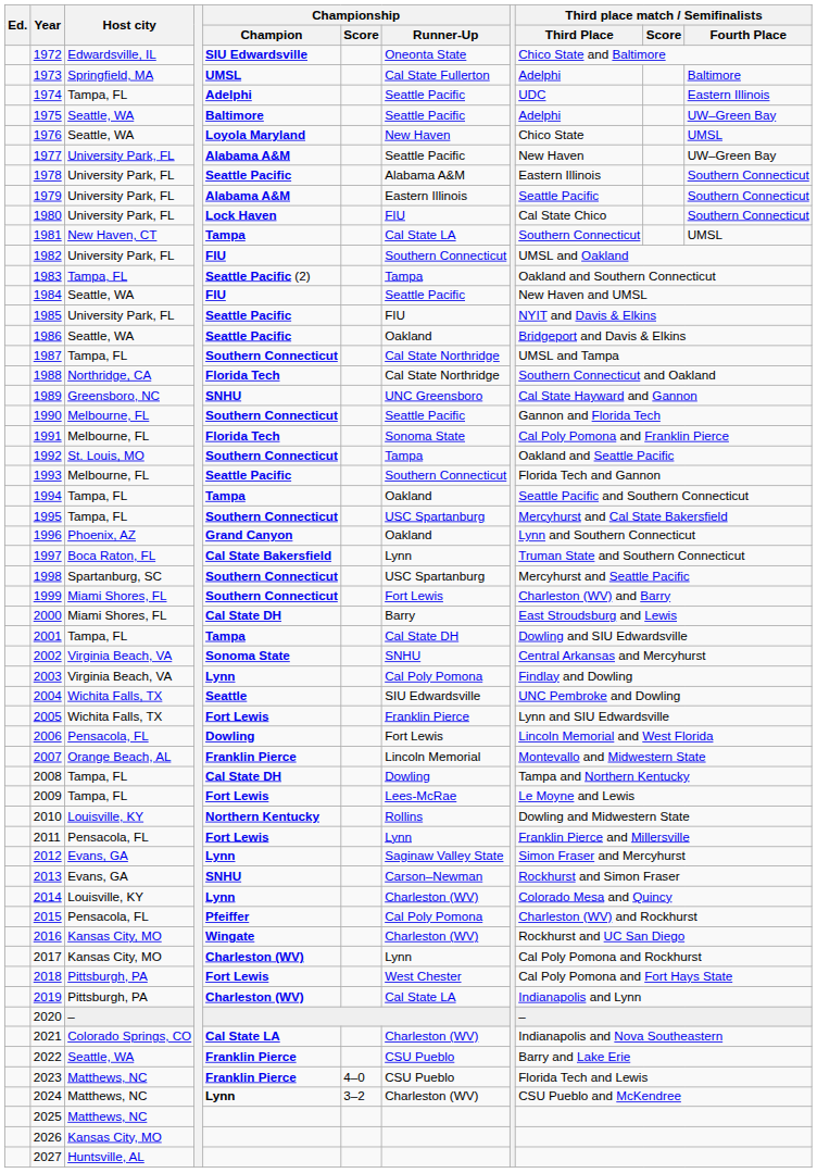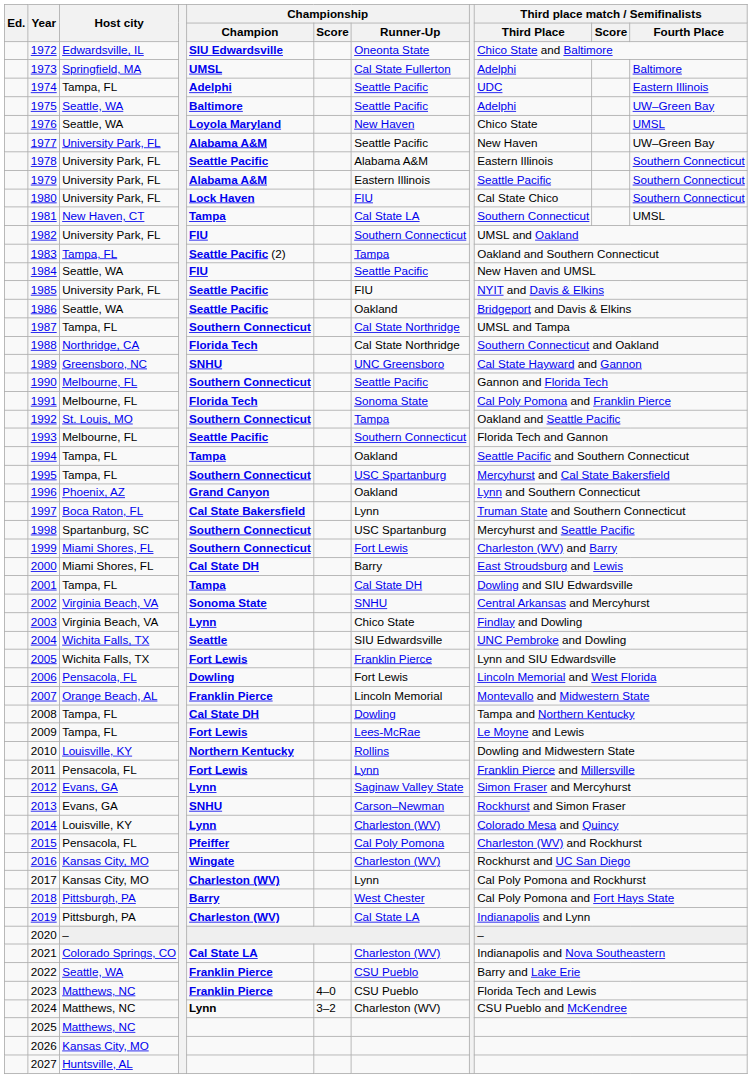2003 | Championship / Runner-Up: Cal Poly Pomona -> Chico State
2018 | Championship / Champion: Fort Lewis -> Barry
